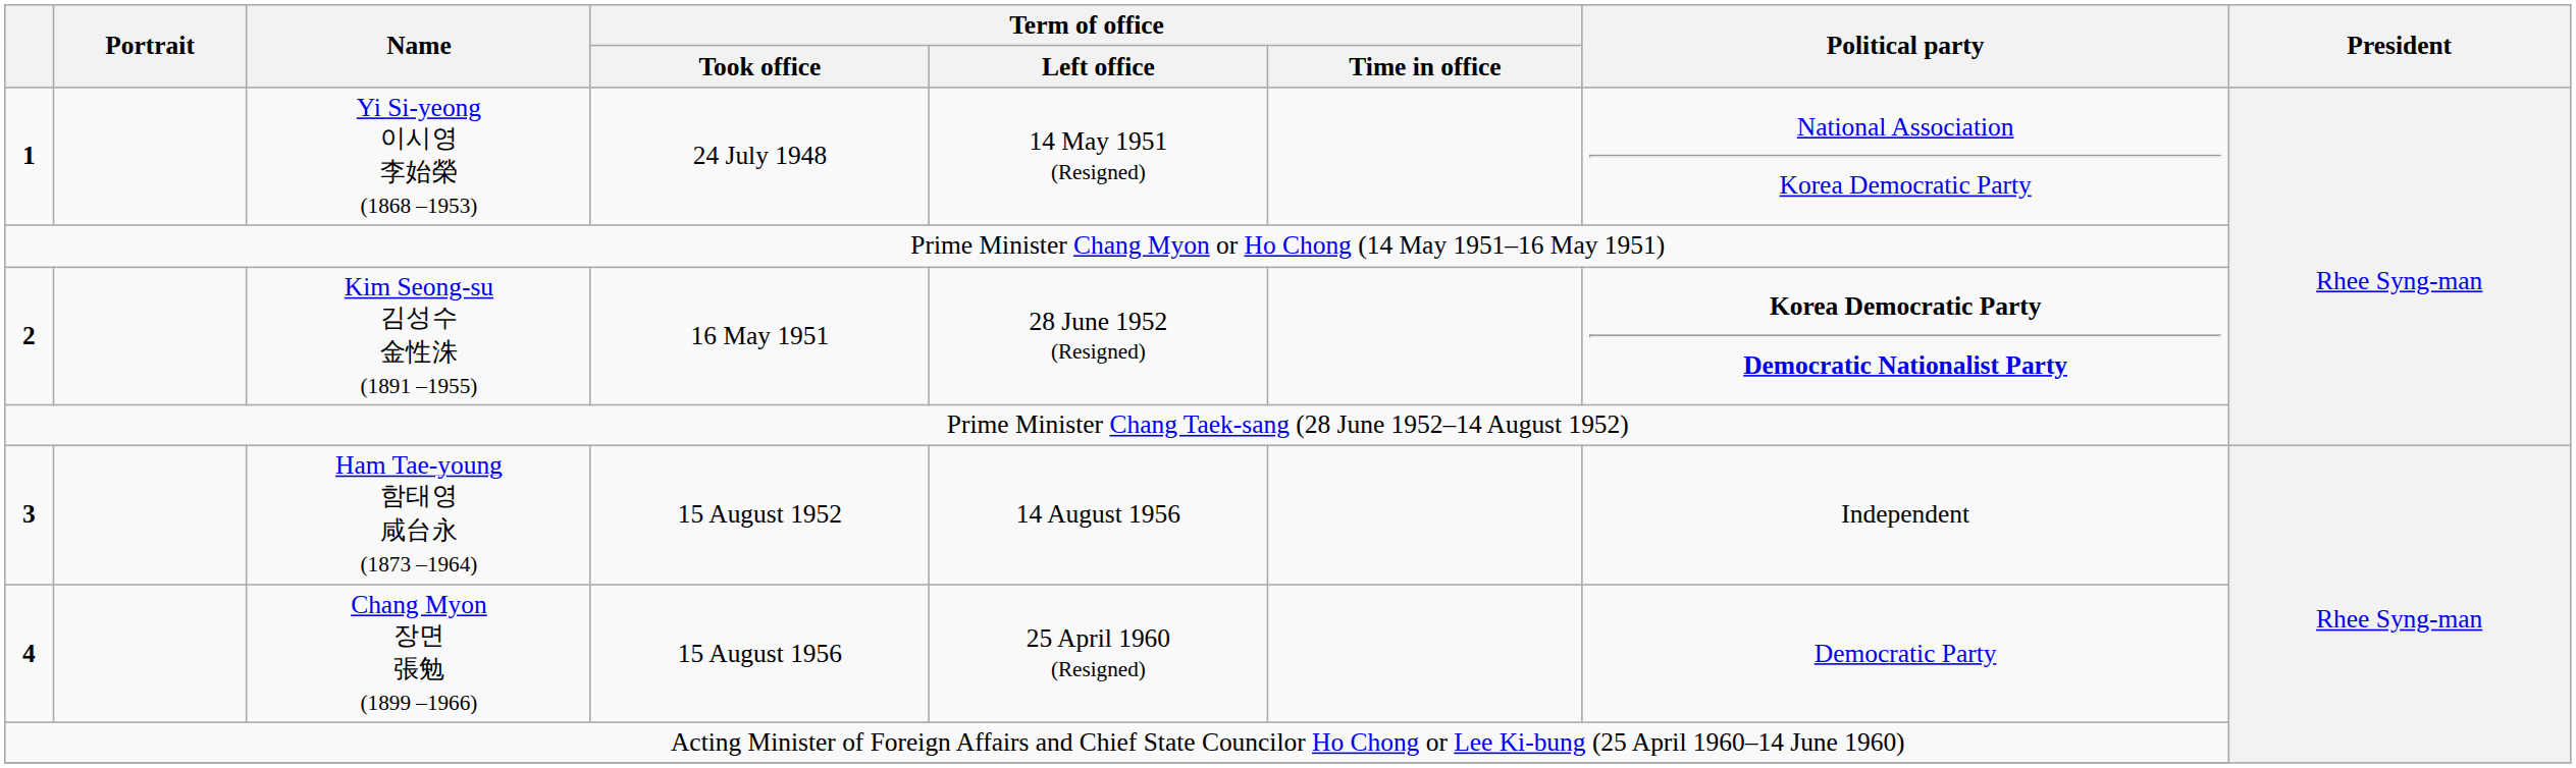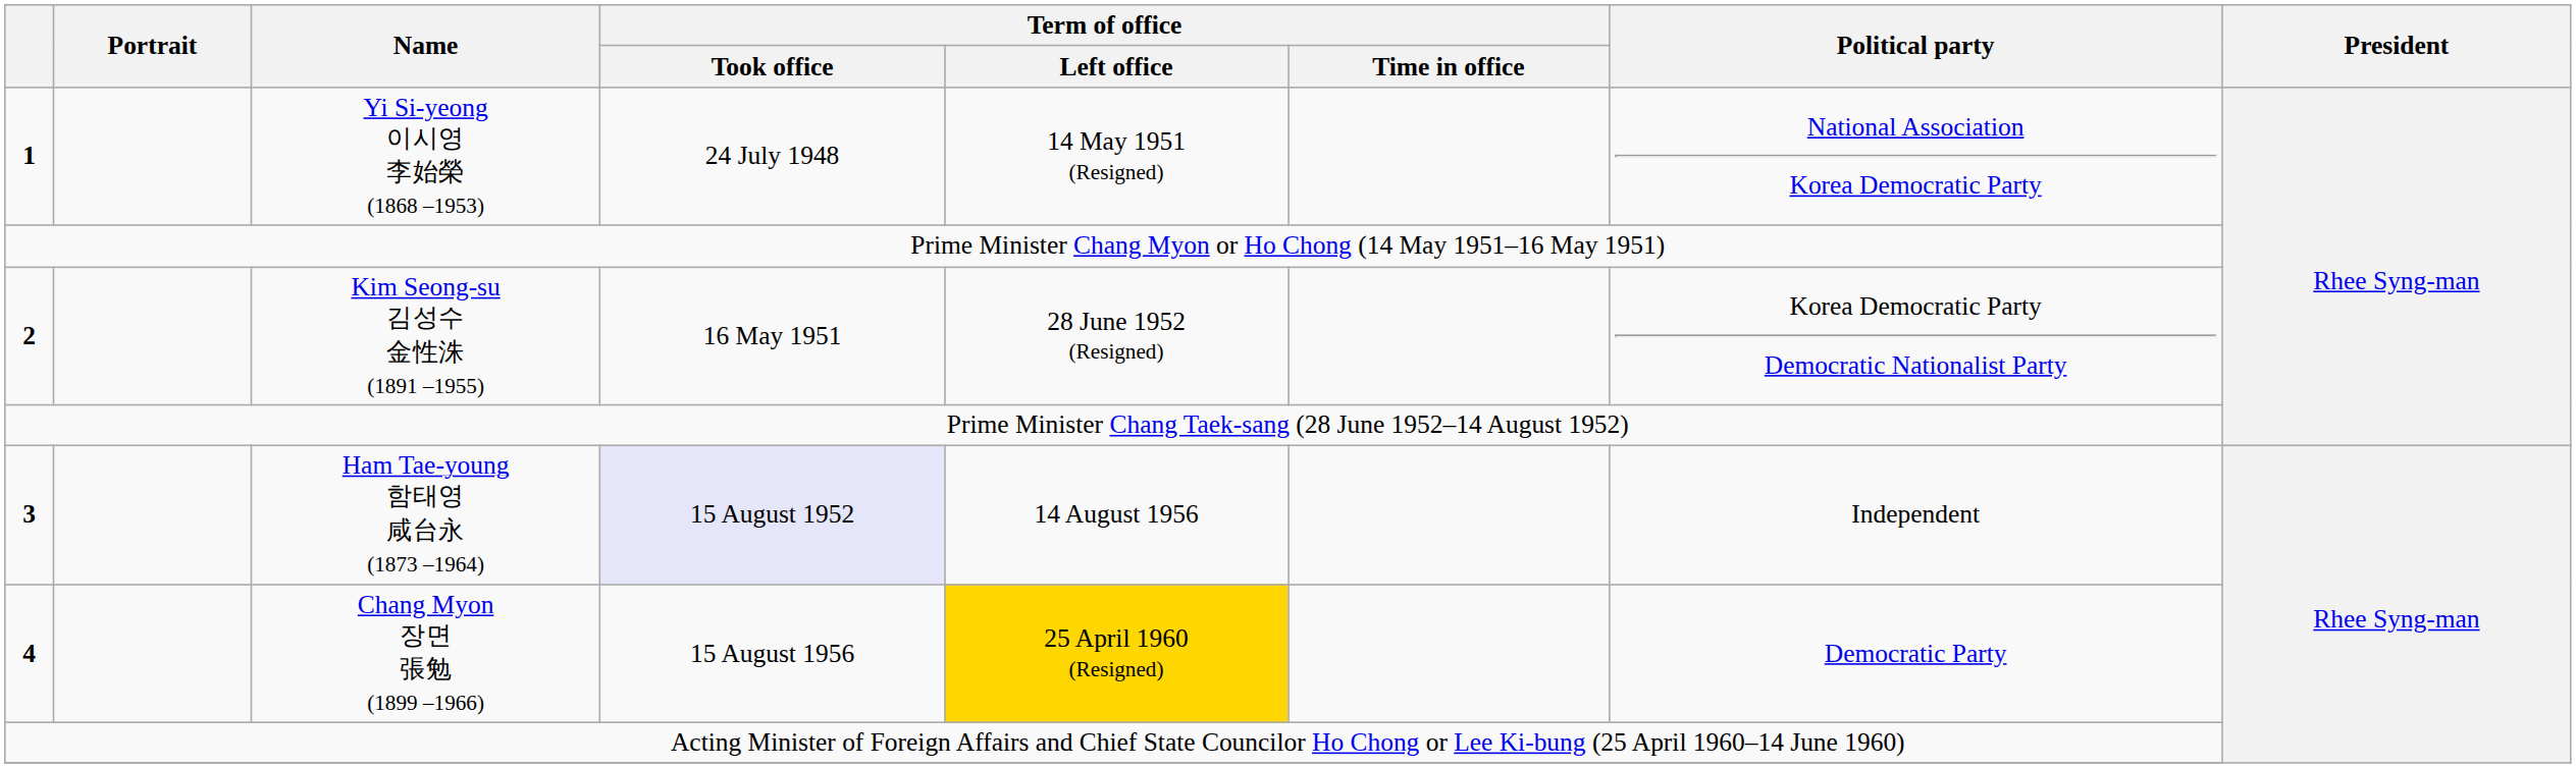Kim Seong-su 김성수 金性洙 (1891 –1955) | Political party: bold -> normal
Ham Tae-young 함태영 咸台永 (1873 –1964) | Term of office / Took office: no background -> lavender background
Chang Myon 장면 張勉 (1899 –1966) | Term of office / Left office: no background -> gold background
